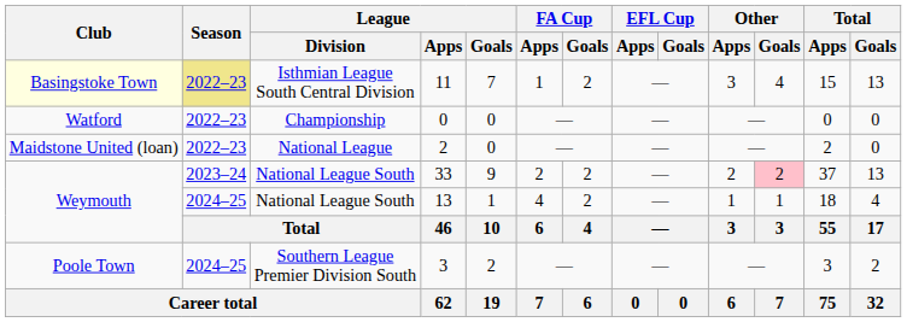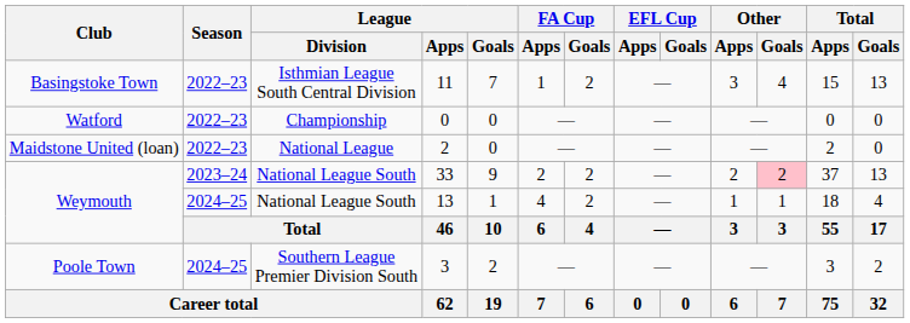11 | Club: lightyellow background -> no background
11 | Season: khaki background -> no background
